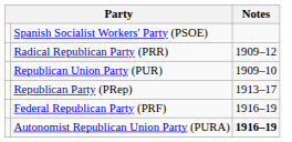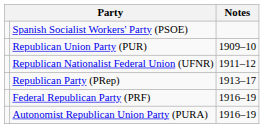- row: Radical Republican Party (PRR) | 1909–12
+ row: Republican Nationalist Federal Union (UFNR) | 1911–12
Autonomist Republican Union Party (PURA) | Notes: bold -> normal
